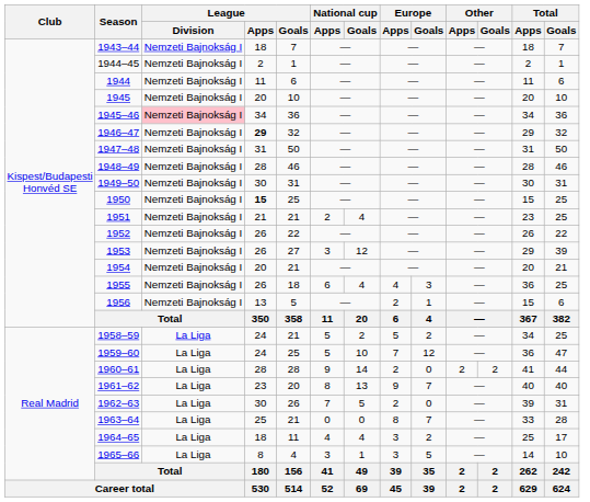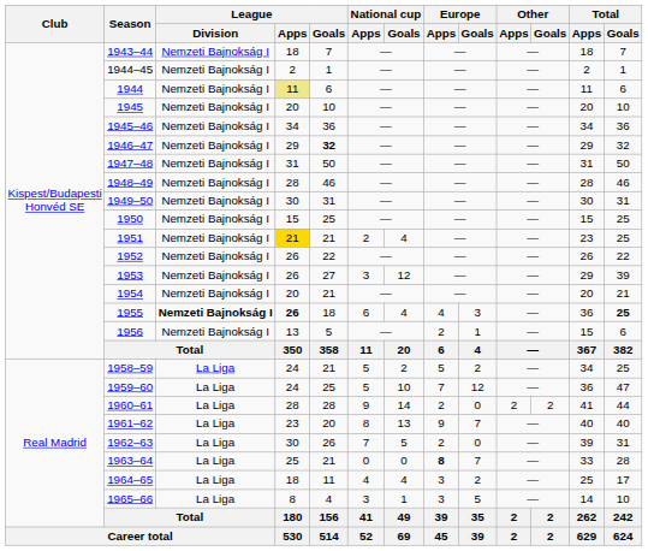1944 | League / Apps: no background -> khaki background
1945–46 | League / Division: pink background -> no background
1946–47 | League / Apps: bold -> normal
1946–47 | League / Goals: normal -> bold
1950 | League / Apps: bold -> normal
1951 | League / Apps: no background -> gold background
1955 | League / Division: normal -> bold
1955 | League / Apps: normal -> bold
1955 | Total / Goals: normal -> bold
1963–64 | Europe / Apps: normal -> bold
